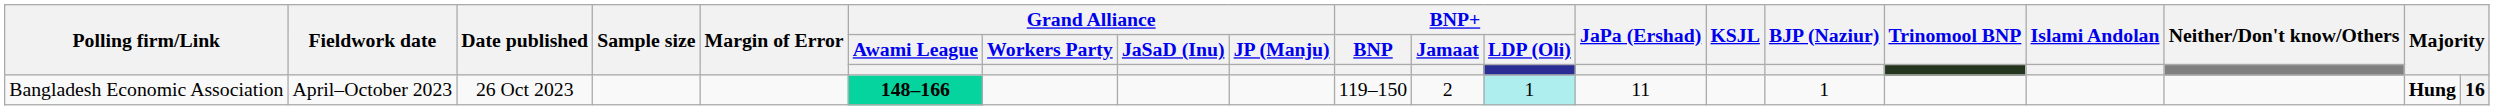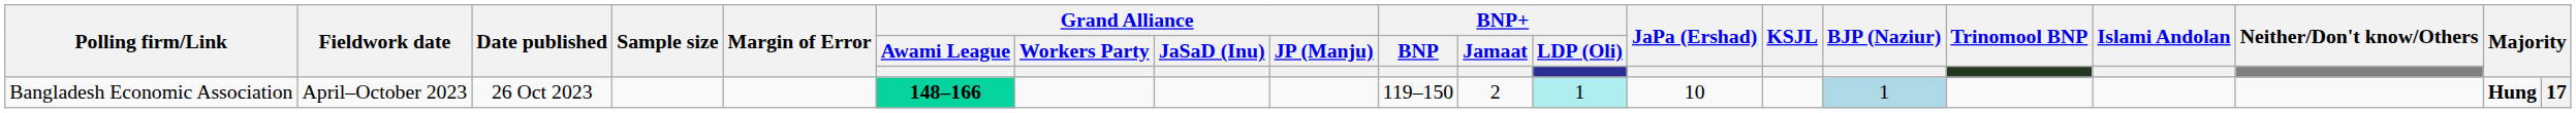Bangladesh Economic Association | JaPa (Ershad): 11 -> 10
Bangladesh Economic Association | BJP (Naziur): no background -> lightblue background
Bangladesh Economic Association | column 20: 16 -> 17
